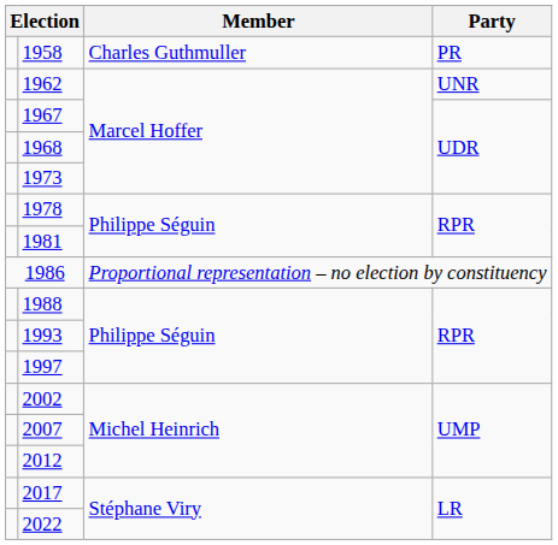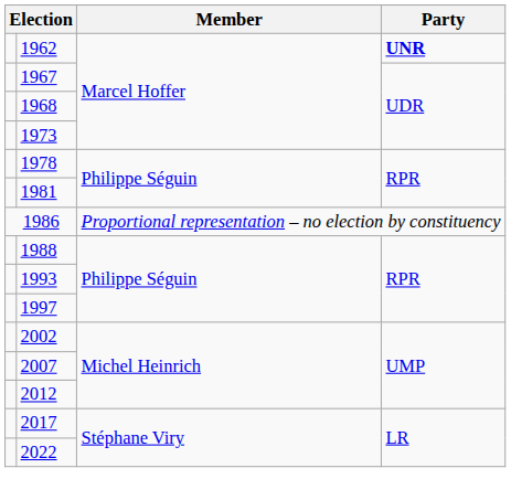- row: 1958 | Charles Guthmuller | PR
1962 | Party: normal -> bold
